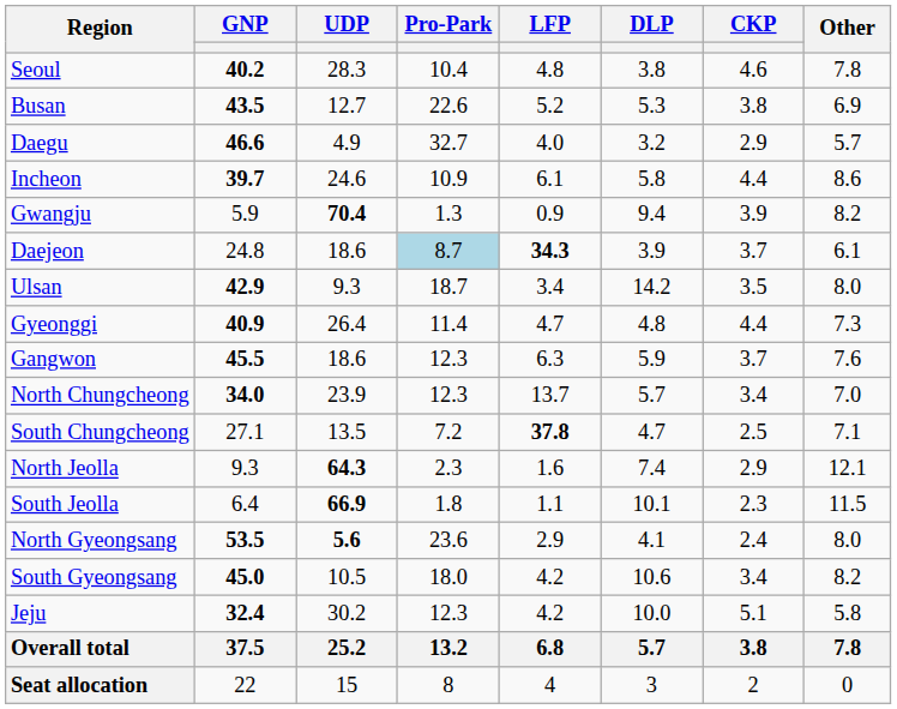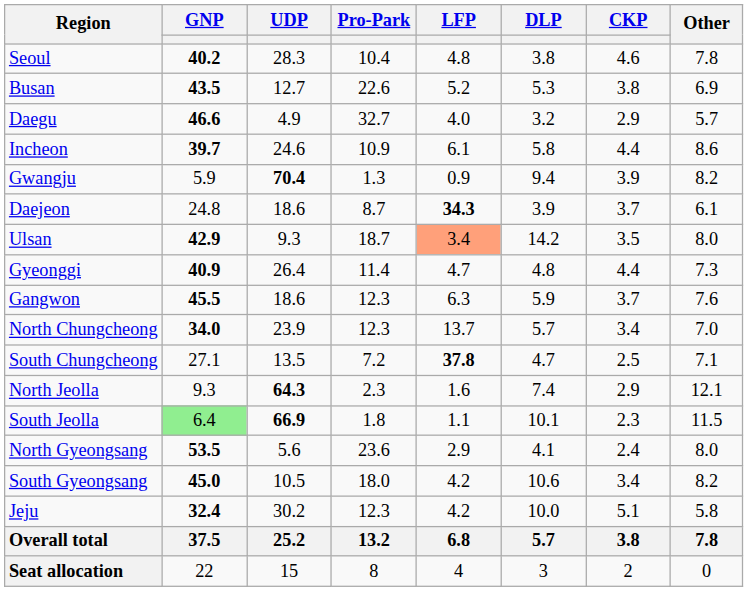Daejeon | Pro-Park: lightblue background -> no background
Ulsan | LFP: no background -> lightsalmon background
South Jeolla | GNP: no background -> lightgreen background
North Gyeongsang | UDP: bold -> normal
